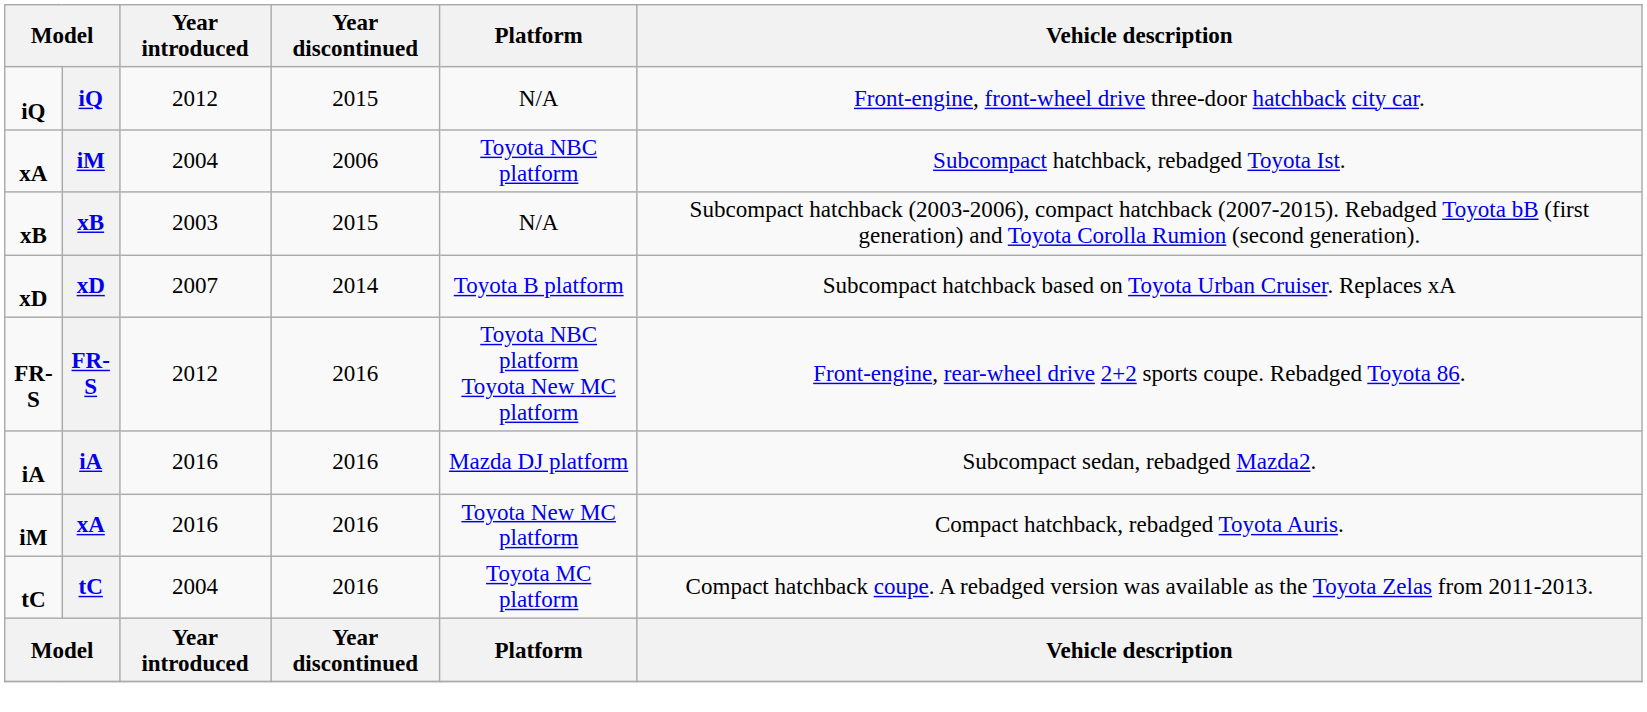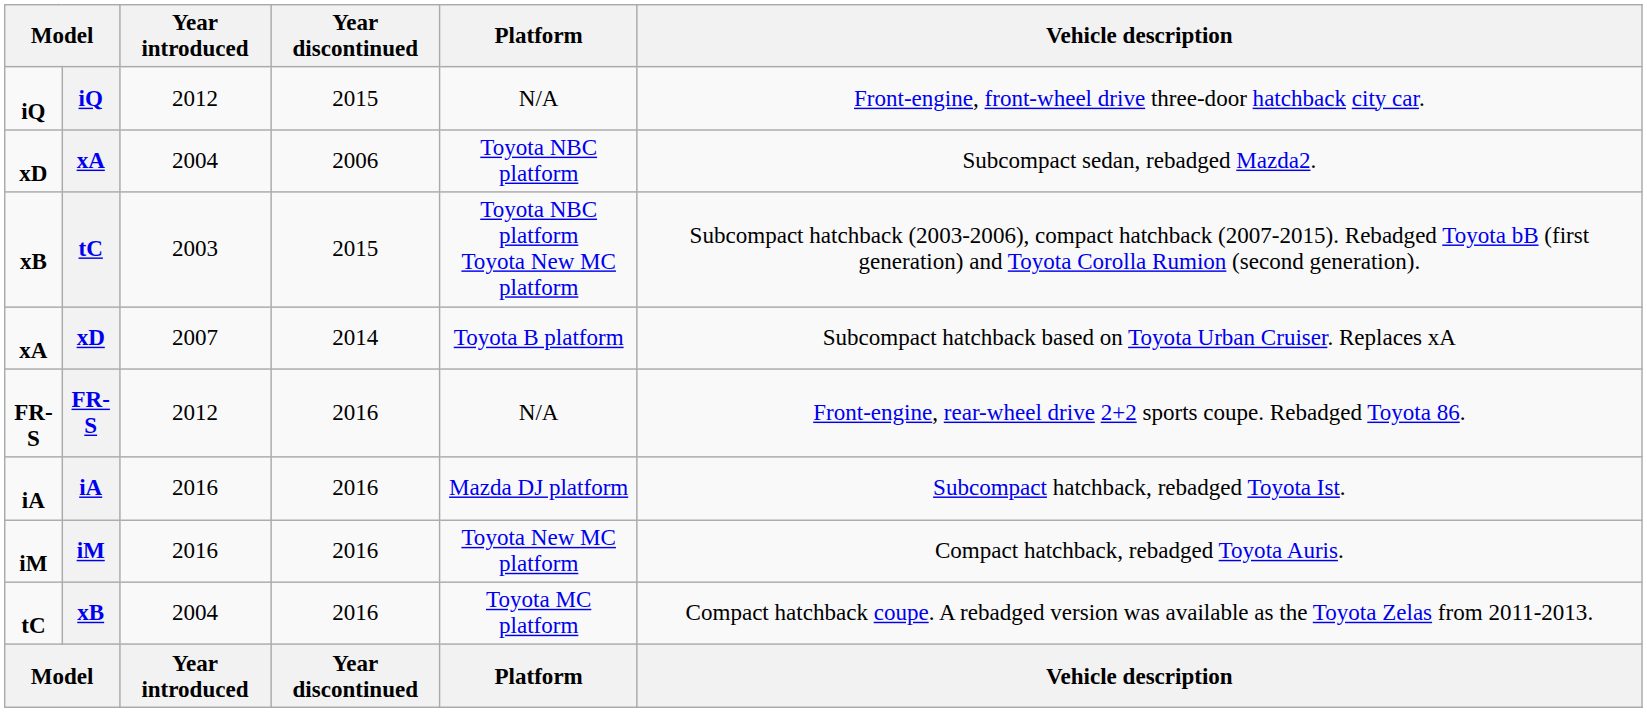row 3 | column 1: xA -> xD
row 3 | column 2: iM -> xA
row 3 | Vehicle description: Subcompact hatchback, rebadged Toyota Ist. -> Subcompact sedan, rebadged Mazda2.
row 4 | column 2: xB -> tC
row 4 | Platform: N/A -> Toyota NBC platform Toyota New MC platform
row 5 | column 1: xD -> xA
row 6 | Platform: Toyota NBC platform Toyota New MC platform -> N/A
row 7 | Vehicle description: Subcompact sedan, rebadged Mazda2. -> Subcompact hatchback, rebadged Toyota Ist.
row 8 | column 2: xA -> iM
row 9 | column 2: tC -> xB
